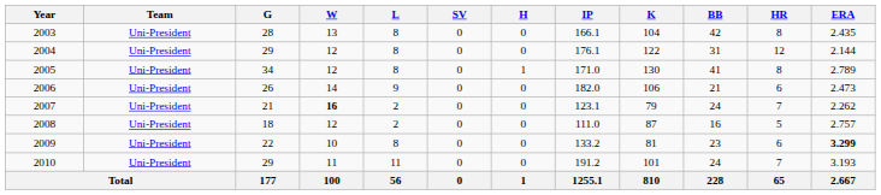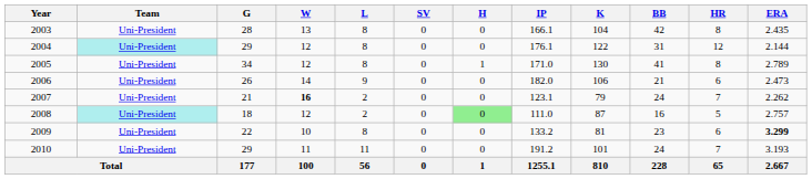2004 | Team: no background -> paleturquoise background
2008 | Team: no background -> paleturquoise background
2008 | H: no background -> lightgreen background
